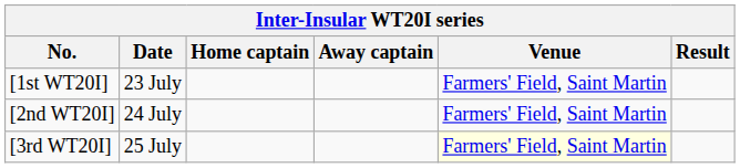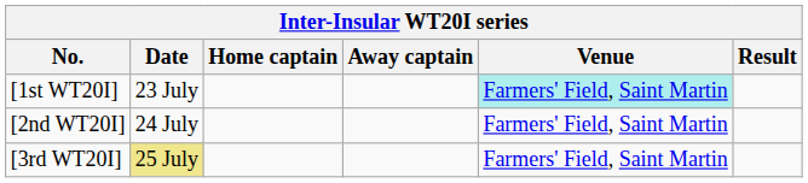[1st WT20I] | Venue: no background -> paleturquoise background
[3rd WT20I] | Date: no background -> khaki background
[3rd WT20I] | Venue: lightyellow background -> no background
